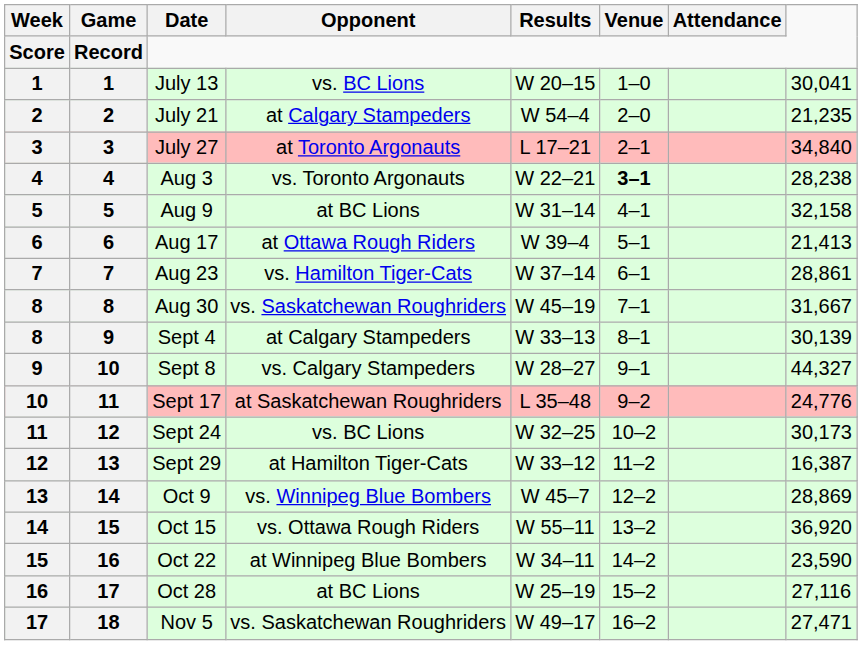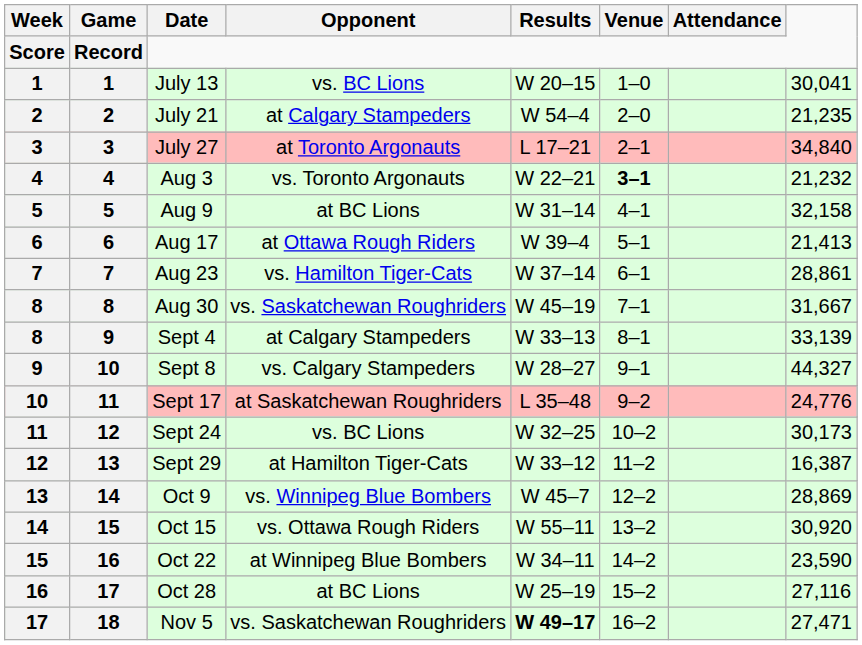Aug 3 | column 8: 28,238 -> 21,232
Sept 4 | column 8: 30,139 -> 33,139
Oct 15 | column 8: 36,920 -> 30,920
Nov 5 | Results: normal -> bold
